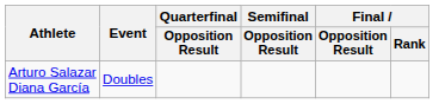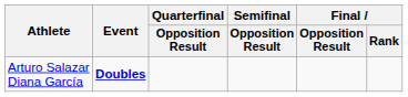Arturo Salazar Diana García | Event: normal -> bold
